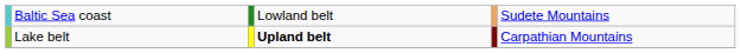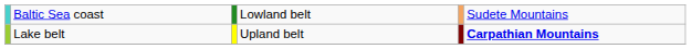Lake belt | column 4: bold -> normal
Lake belt | column 6: normal -> bold
